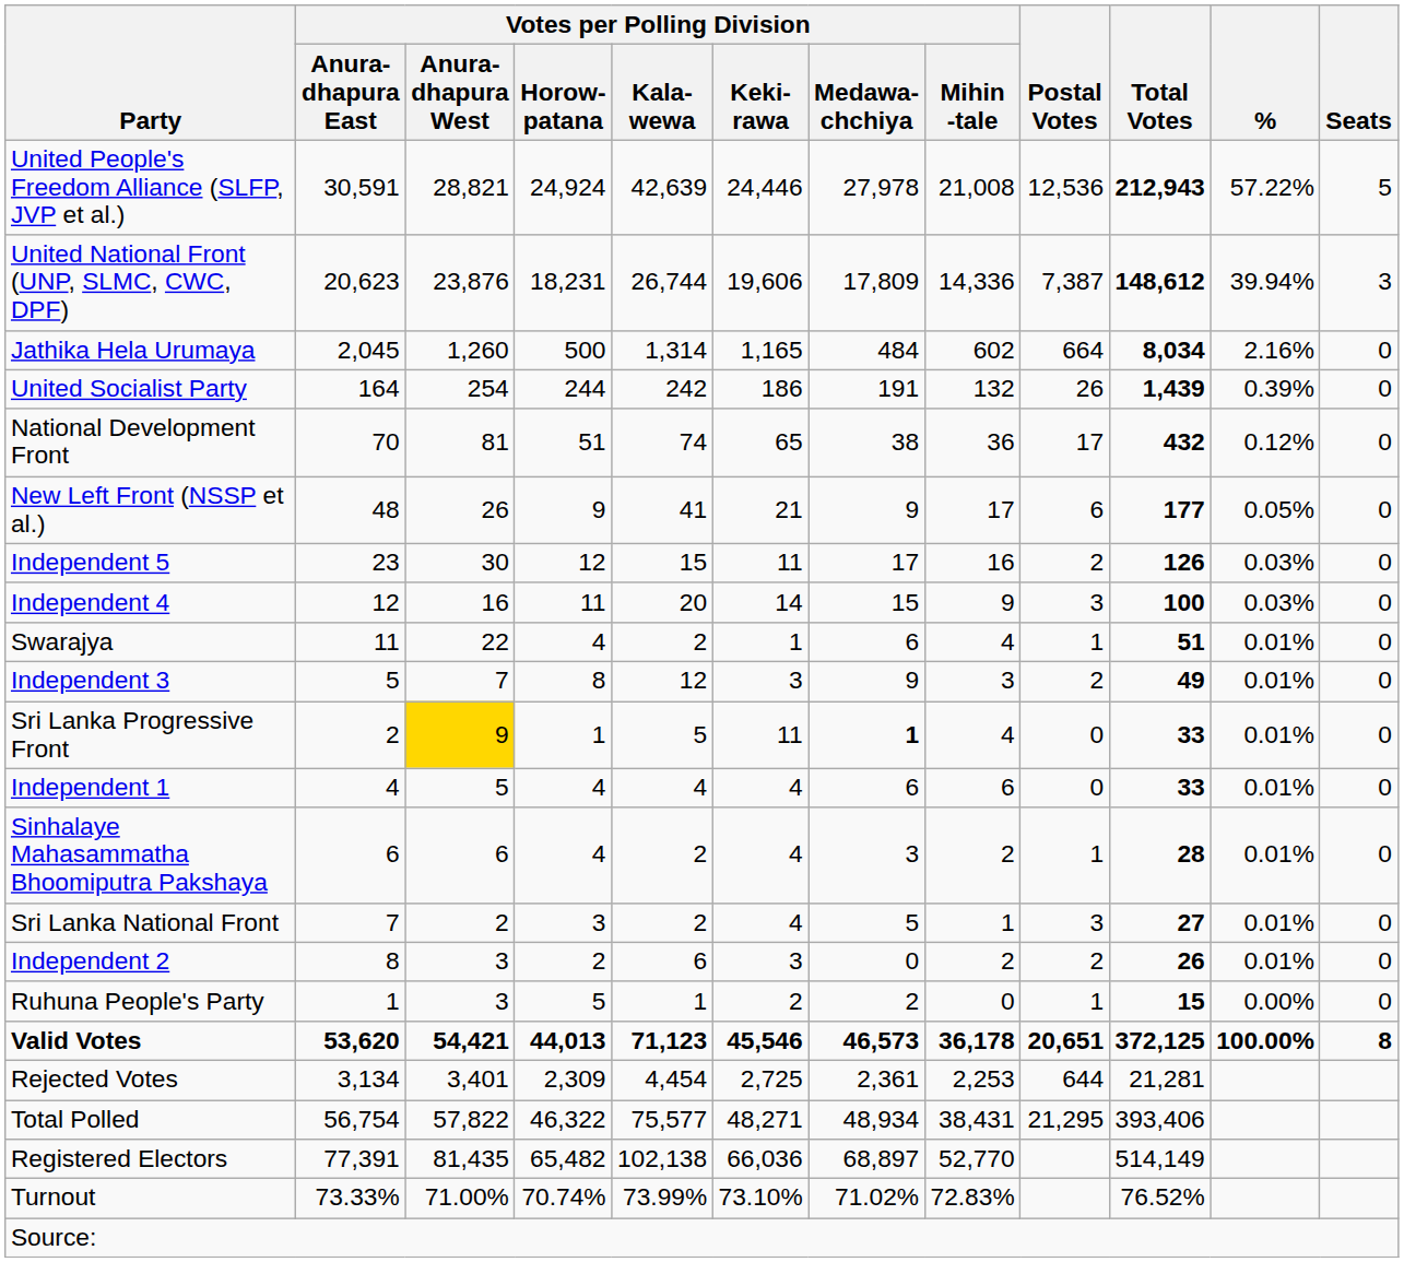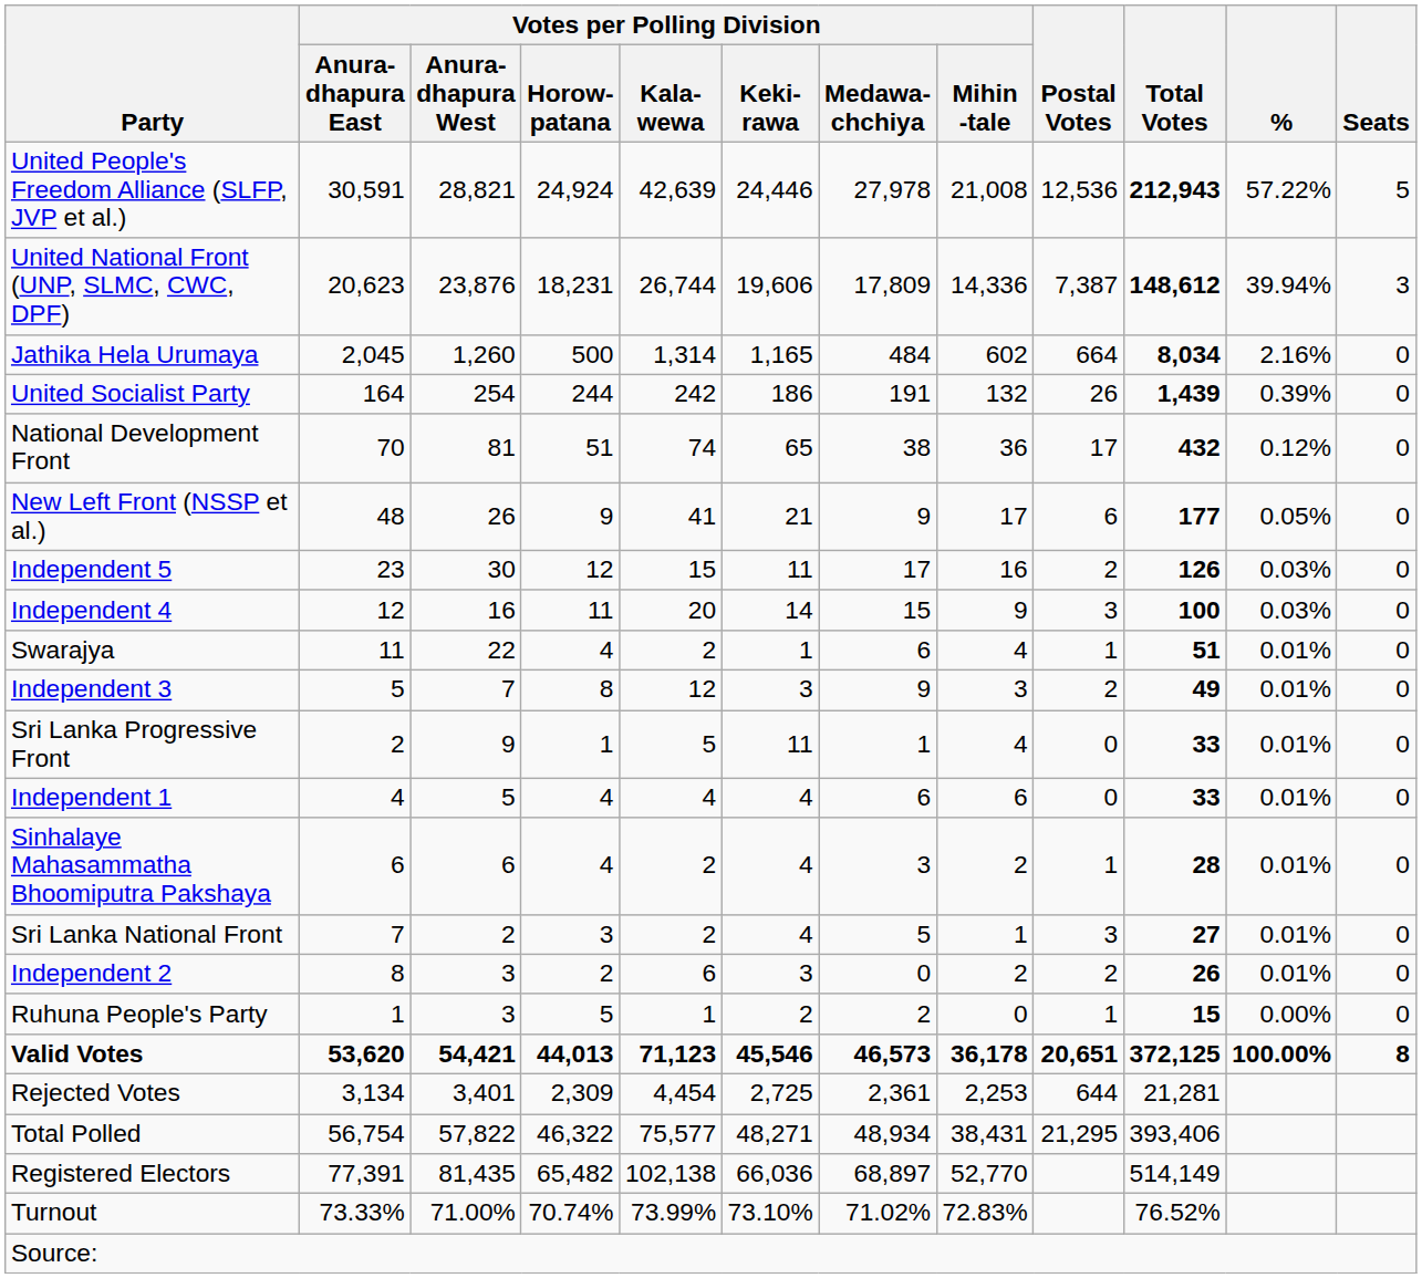Sri Lanka Progressive Front | Votes per Polling Division / Anura- dhapura West: gold background -> no background
Sri Lanka Progressive Front | Votes per Polling Division / Medawa- chchiya: bold -> normal
